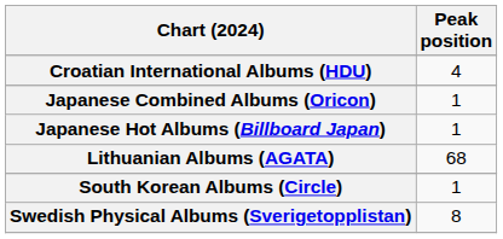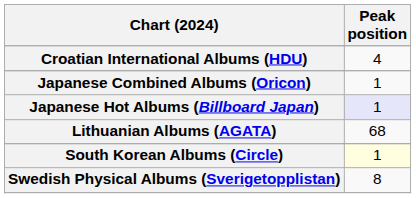Japanese Hot Albums (Billboard Japan) | Peak position: no background -> lavender background
South Korean Albums (Circle) | Peak position: no background -> lightyellow background
